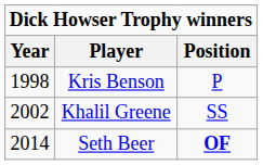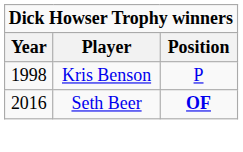- row: 2002 | Khalil Greene | SS
Seth Beer | Year: 2014 -> 2016
